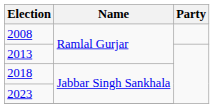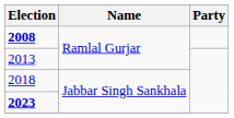2008 | Election: normal -> bold
2023 | Election: normal -> bold
